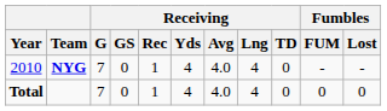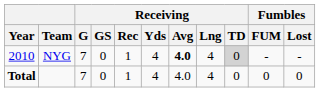2010 | Team: bold -> normal
2010 | Receiving / Avg: normal -> bold
2010 | Receiving / TD: no background -> lightgrey background
